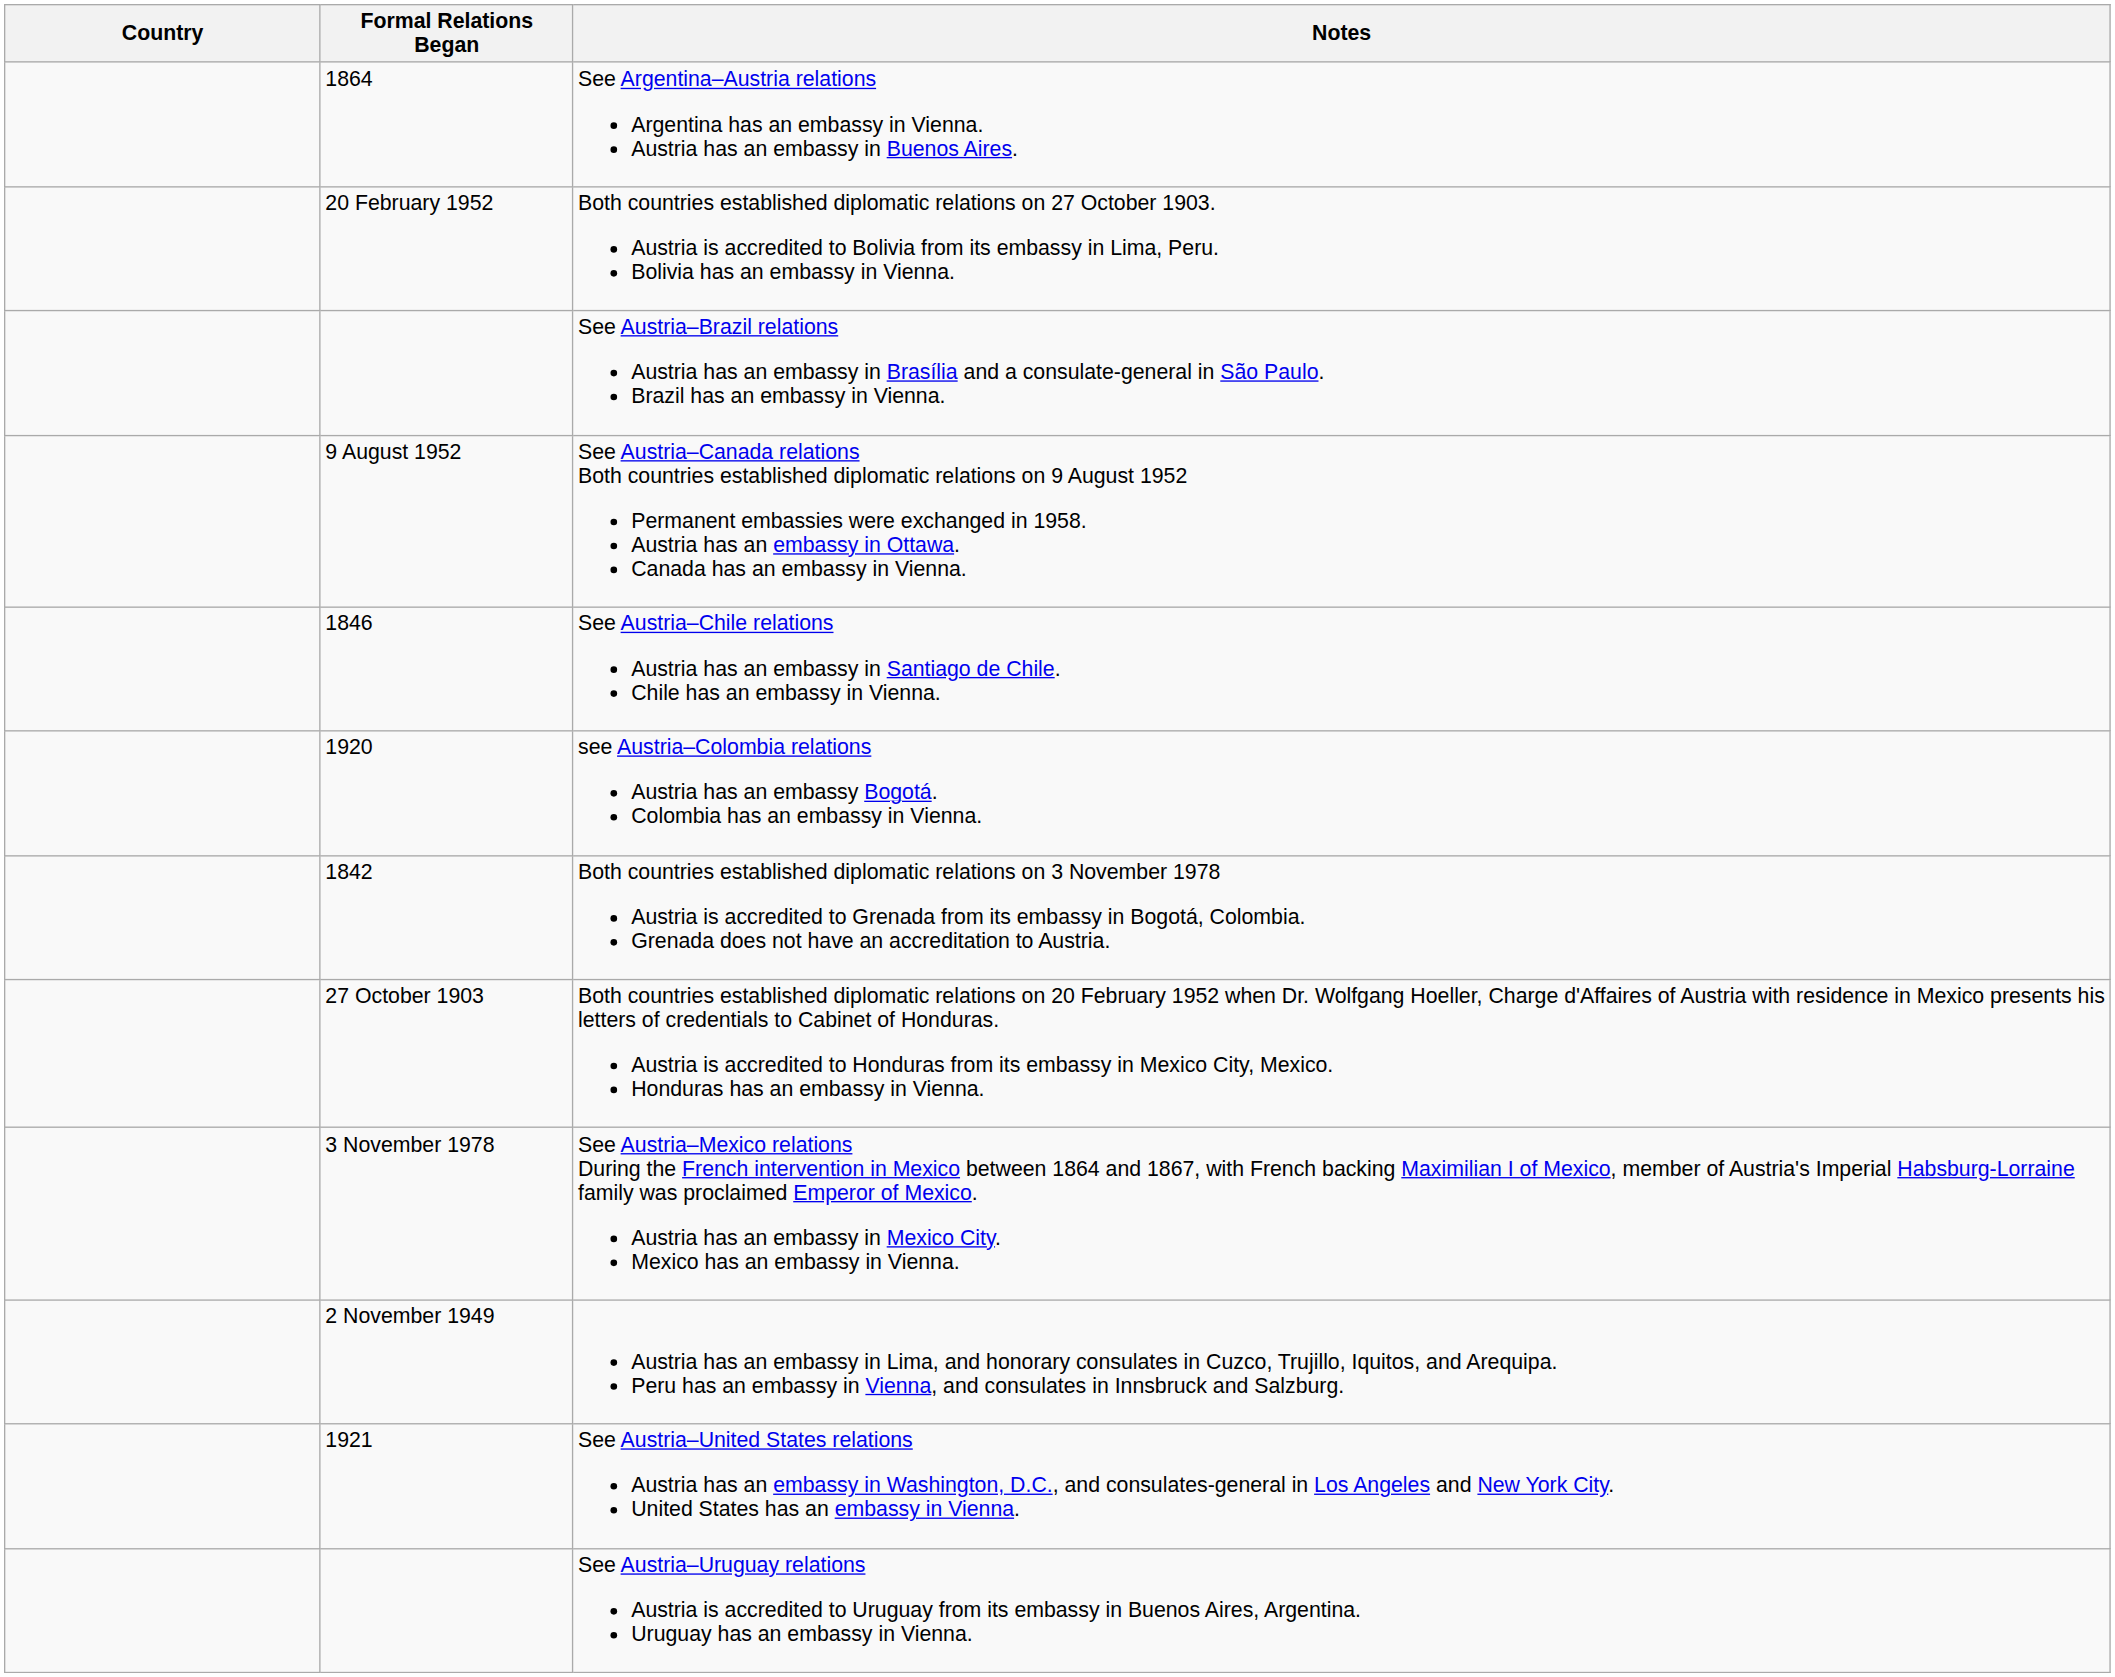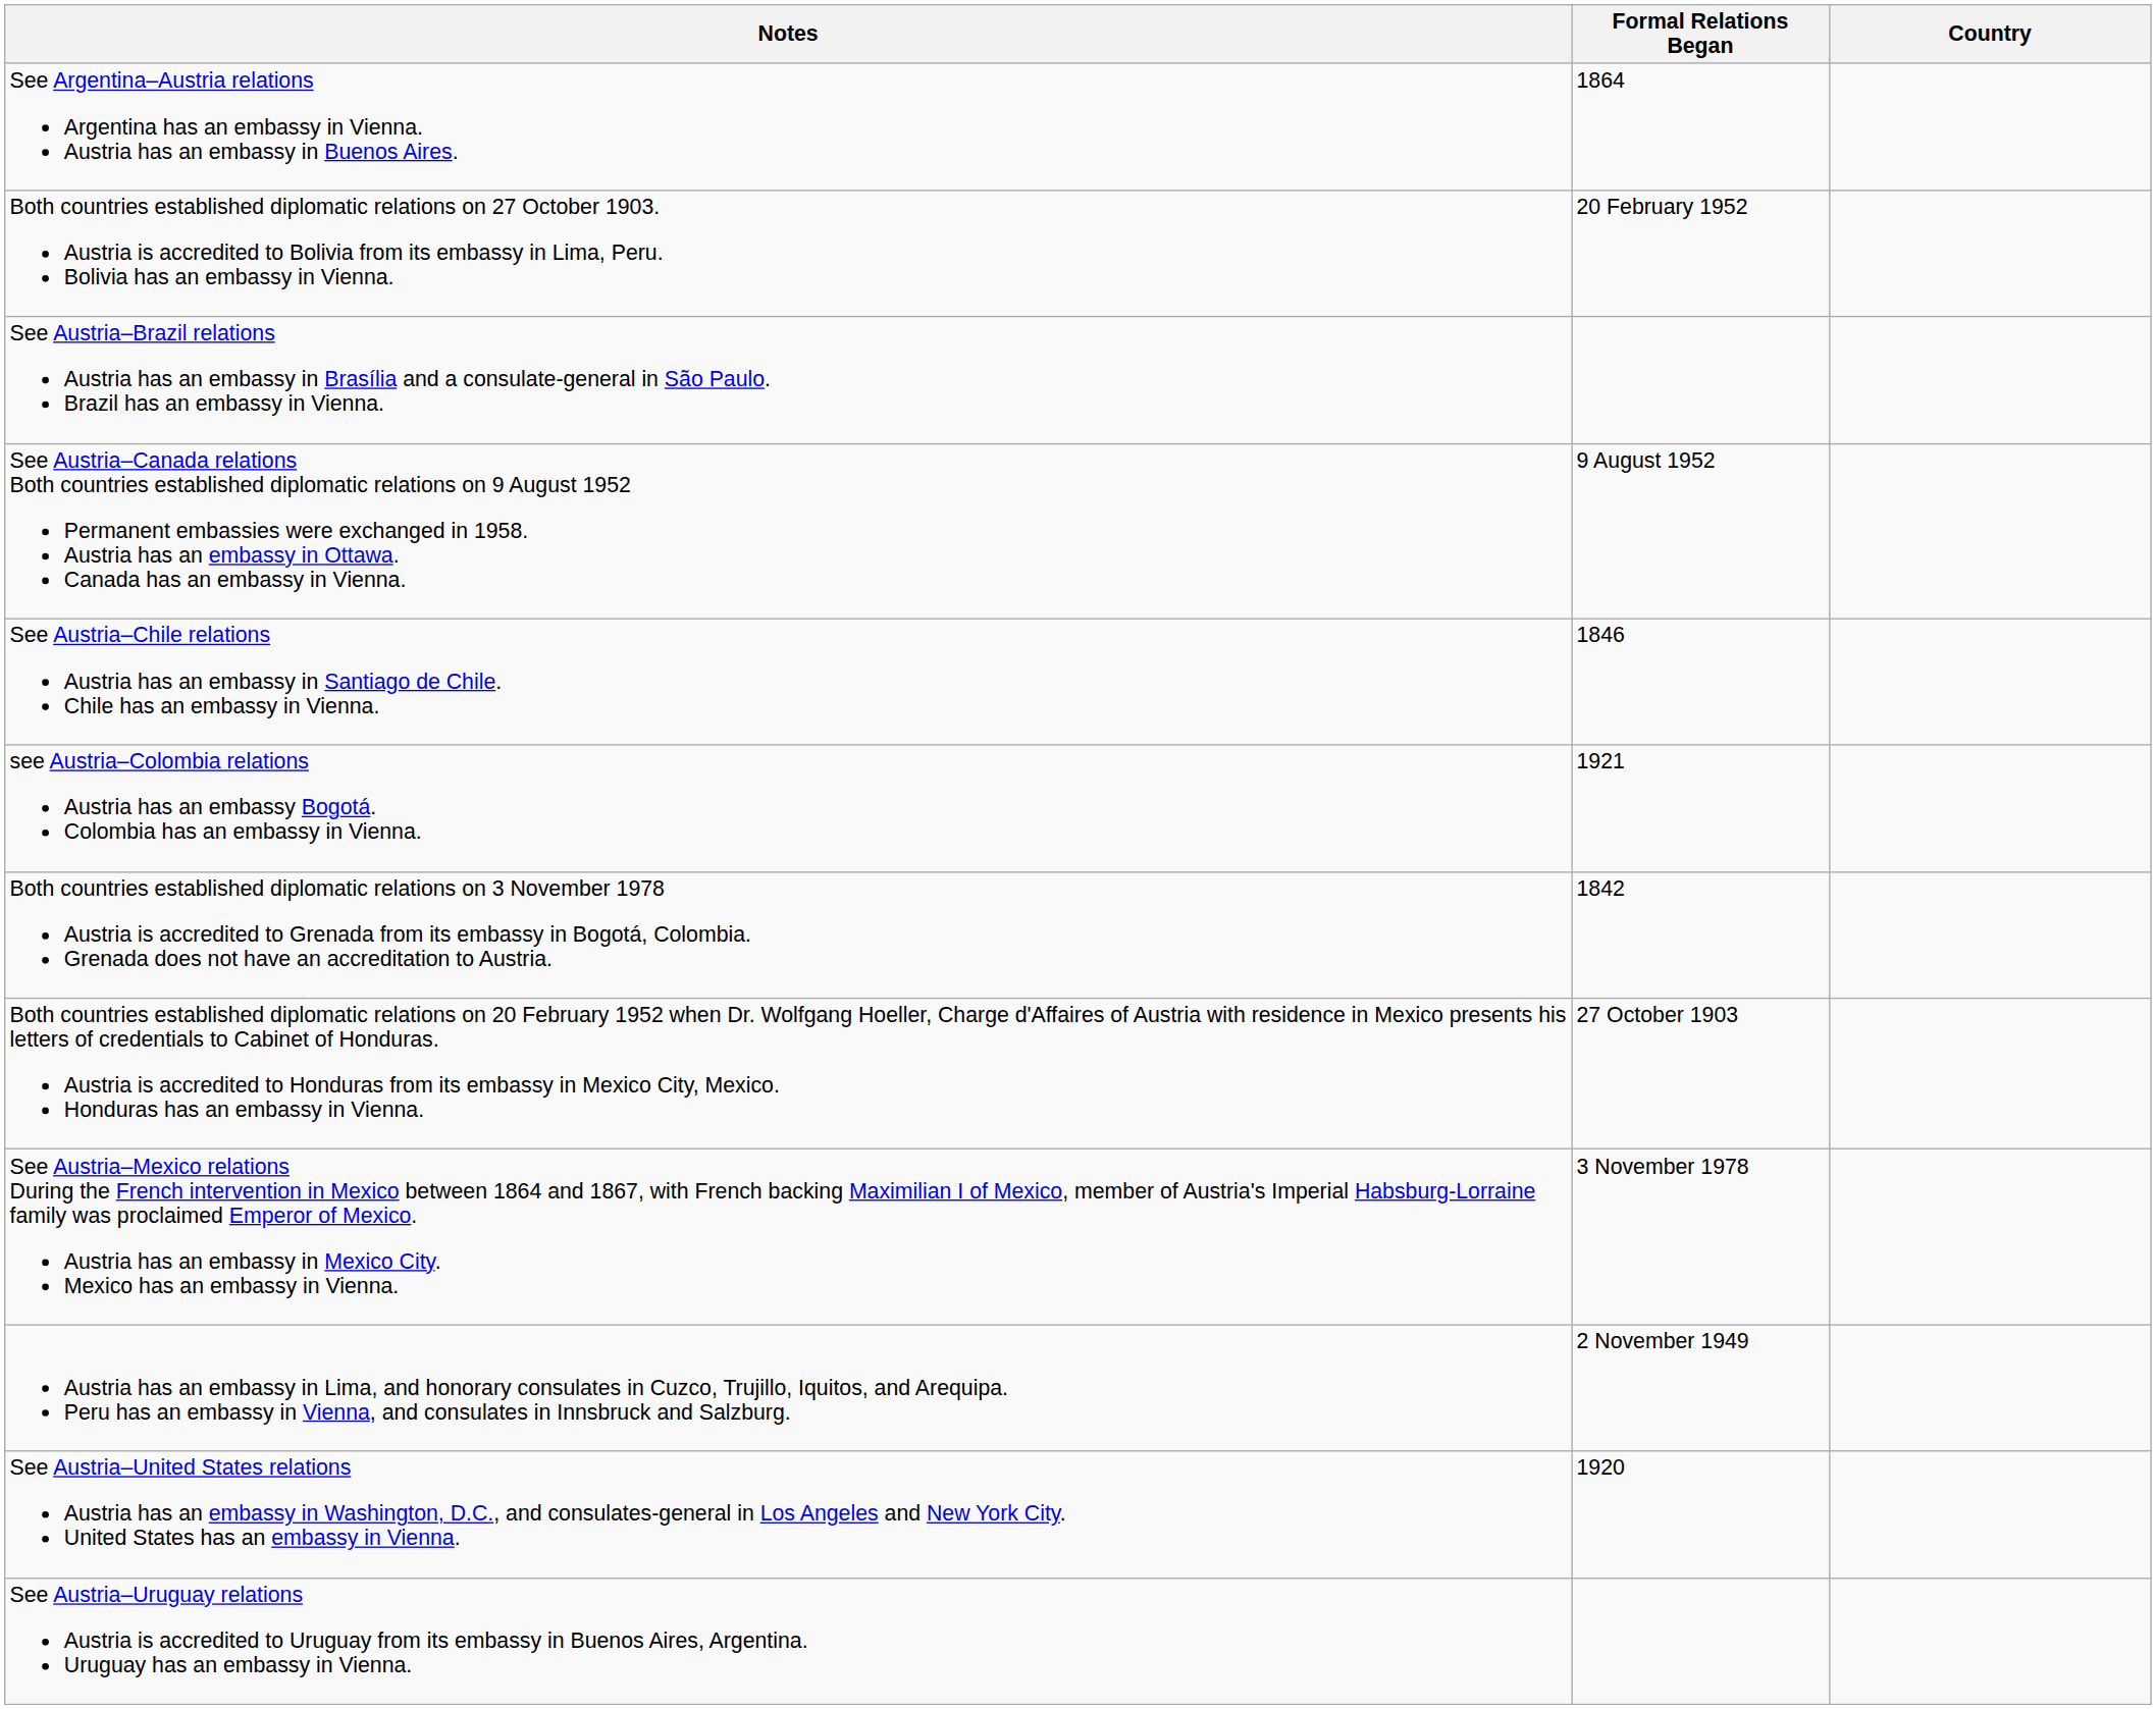columns swapped: Country <-> Notes
row 7 | Formal Relations Began: 1920 -> 1921
row 12 | Formal Relations Began: 1921 -> 1920
